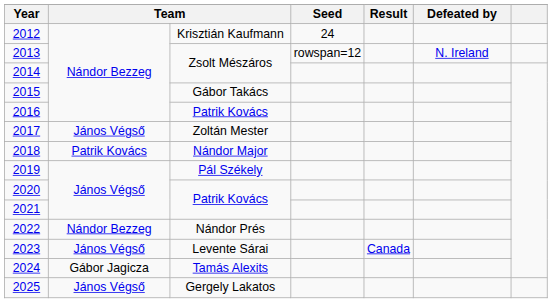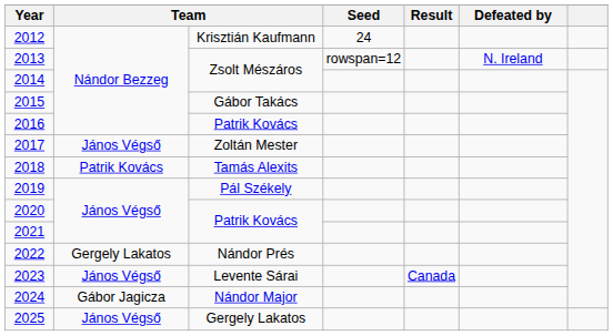2018 | column 3: Nándor Major -> Tamás Alexits
2022 | column 2: Nándor Bezzeg -> Gergely Lakatos
2024 | column 3: Tamás Alexits -> Nándor Major
